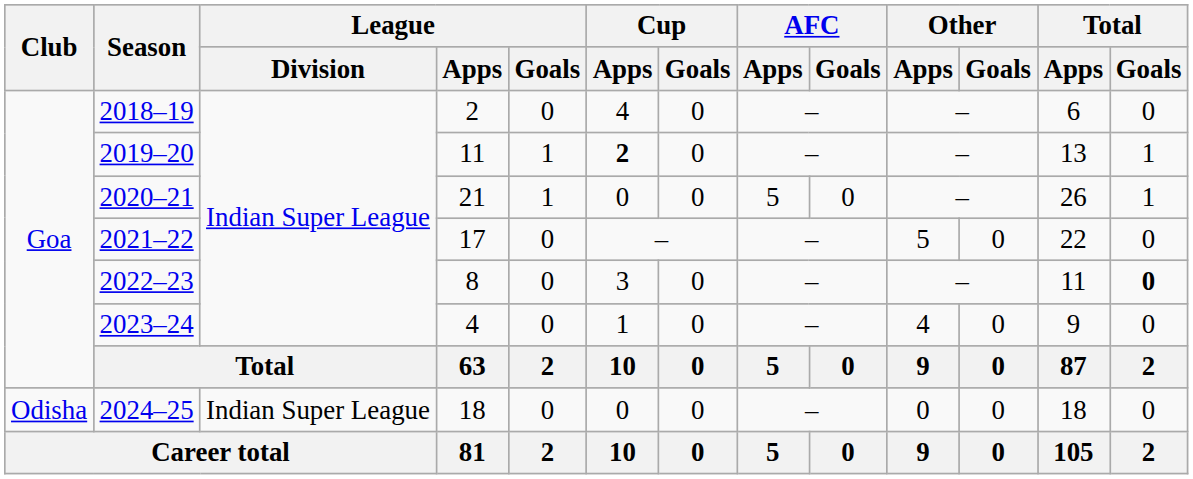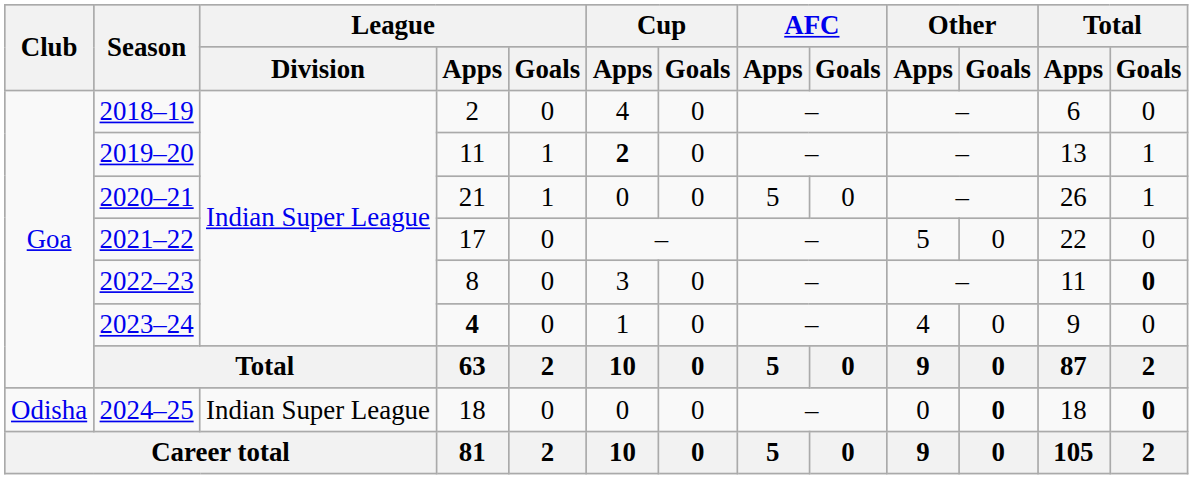2023–24 | League / Apps: normal -> bold
2024–25 | Other / Goals: normal -> bold
2024–25 | Total / Goals: normal -> bold
